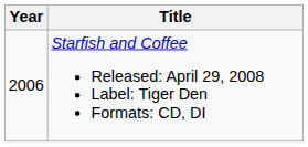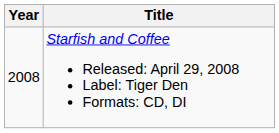row 2 | Year: 2006 -> 2008
